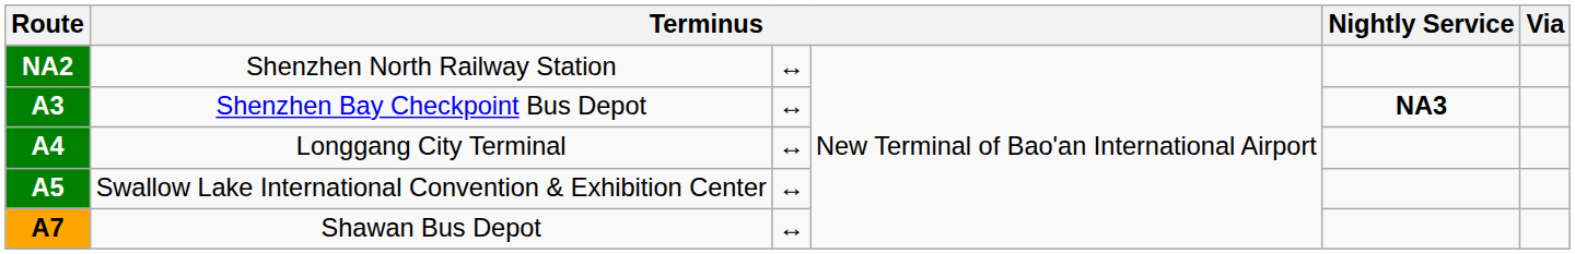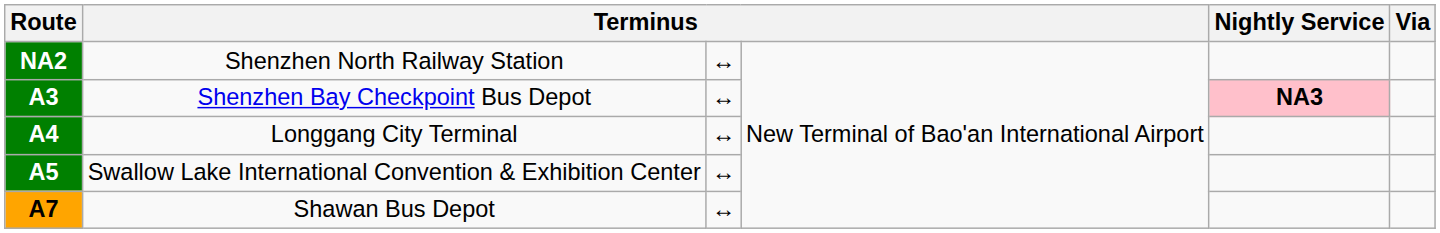Shenzhen Bay Checkpoint Bus Depot | Nightly Service: no background -> pink background
